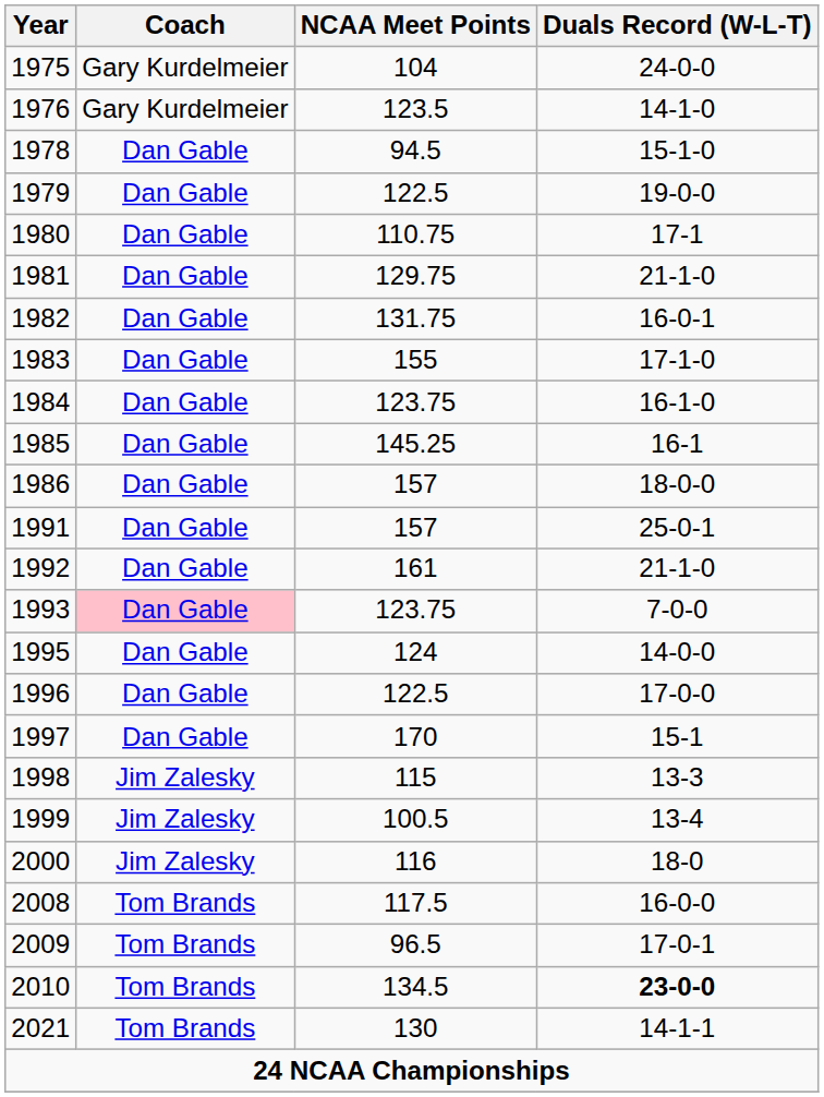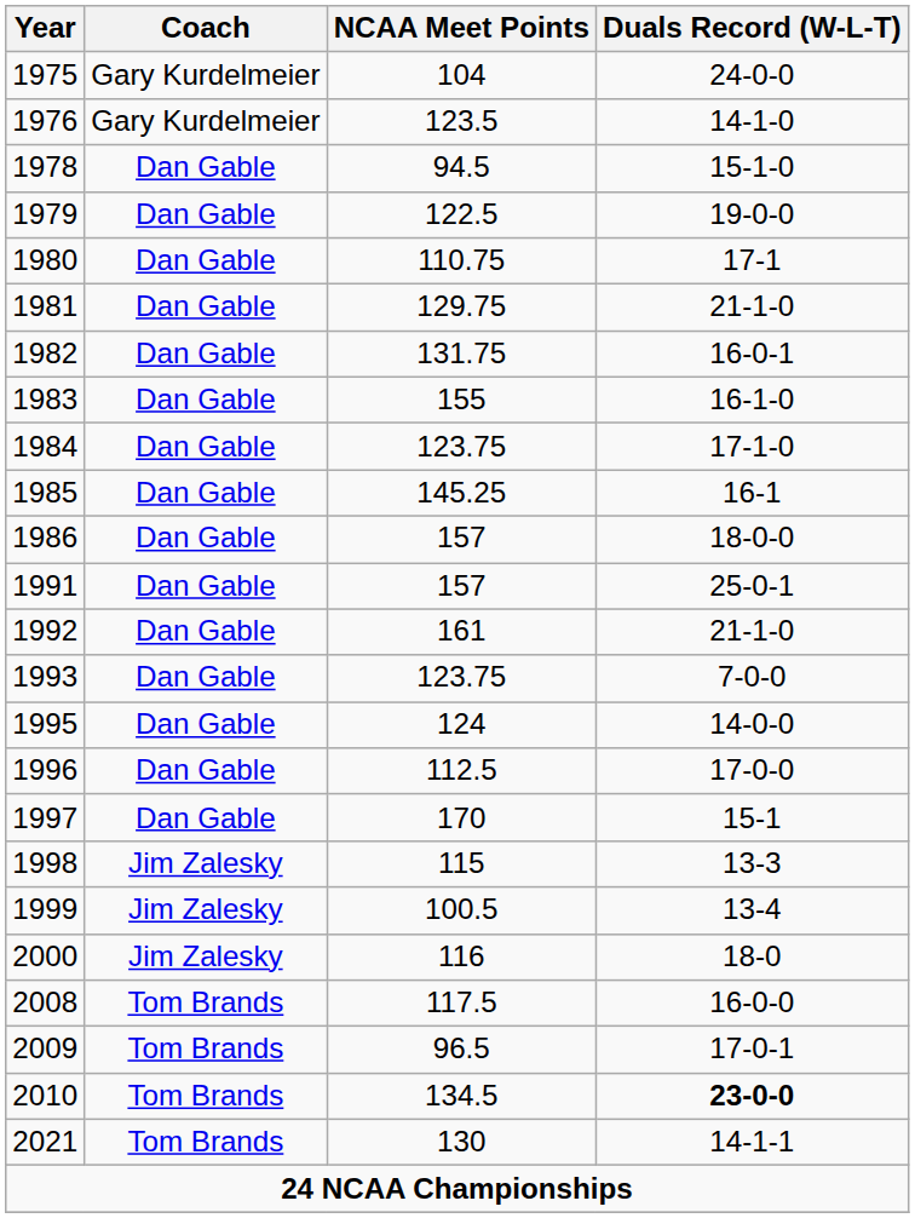1983 | Duals Record (W-L-T): 17-1-0 -> 16-1-0
1984 | Duals Record (W-L-T): 16-1-0 -> 17-1-0
1993 | Coach: pink background -> no background
1996 | NCAA Meet Points: 122.5 -> 112.5
